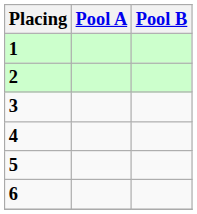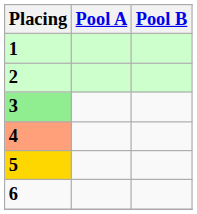3 | Placing: no background -> lightgreen background
4 | Placing: no background -> lightsalmon background
5 | Placing: no background -> gold background
